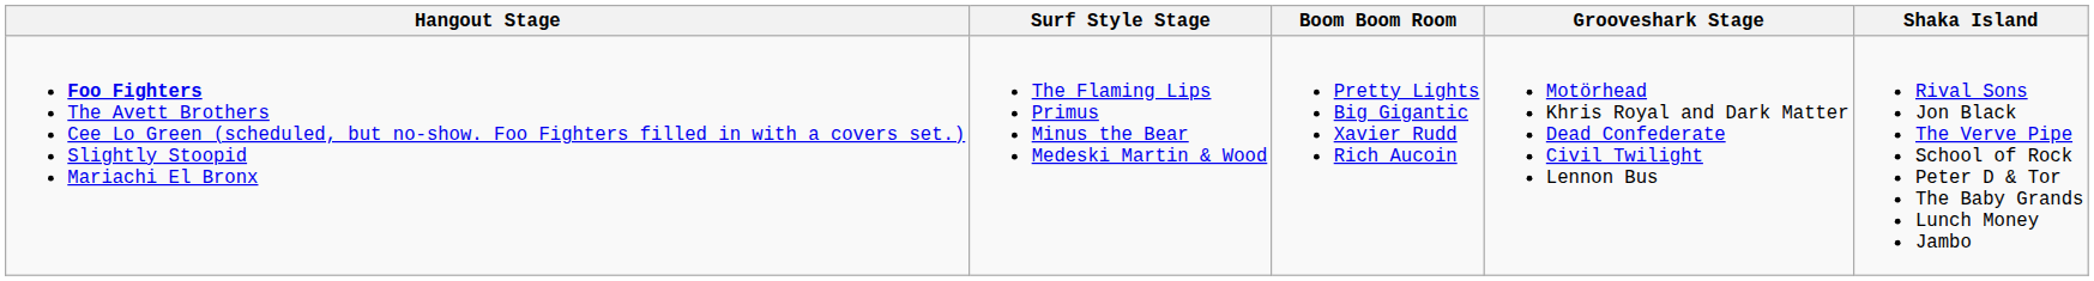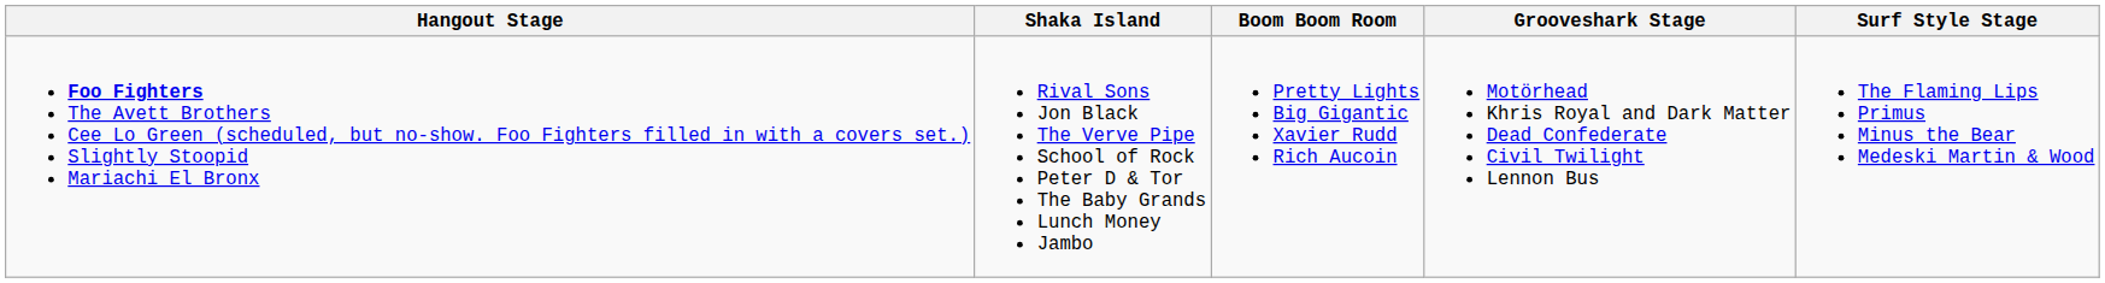columns swapped: Surf Style Stage <-> Shaka Island
